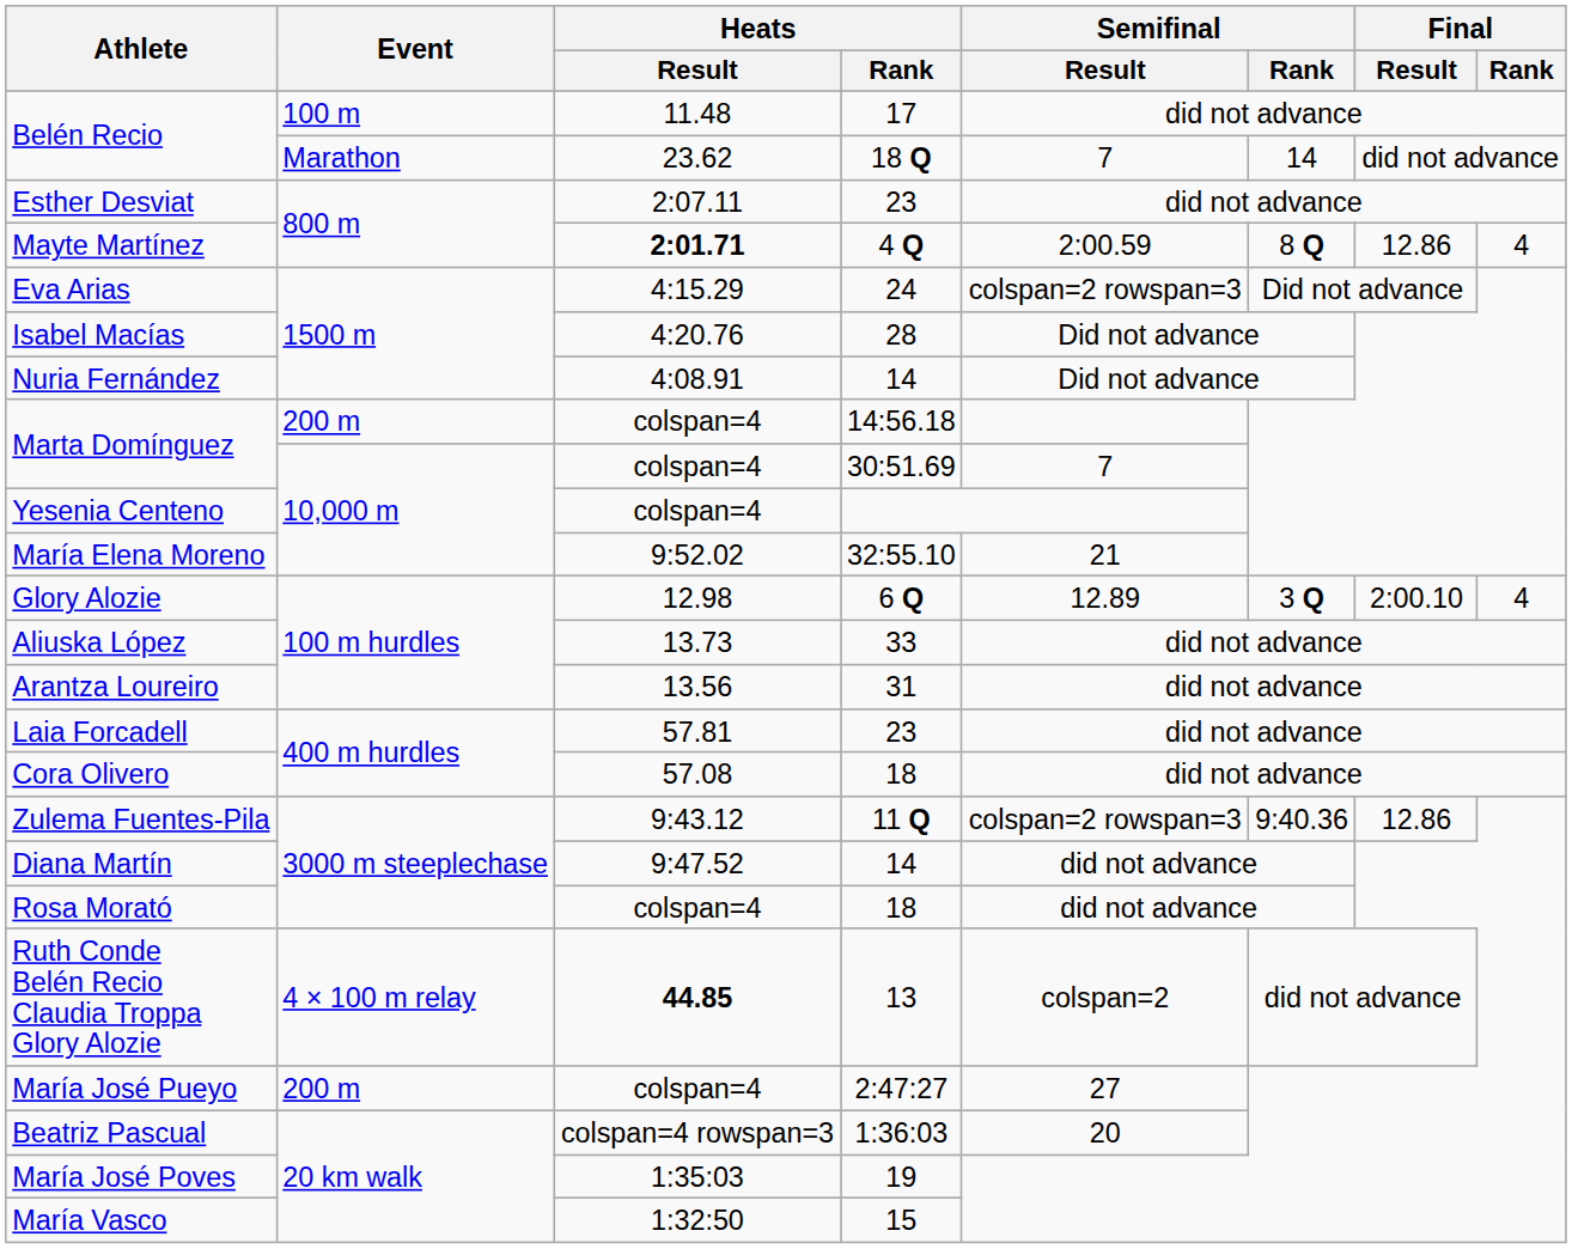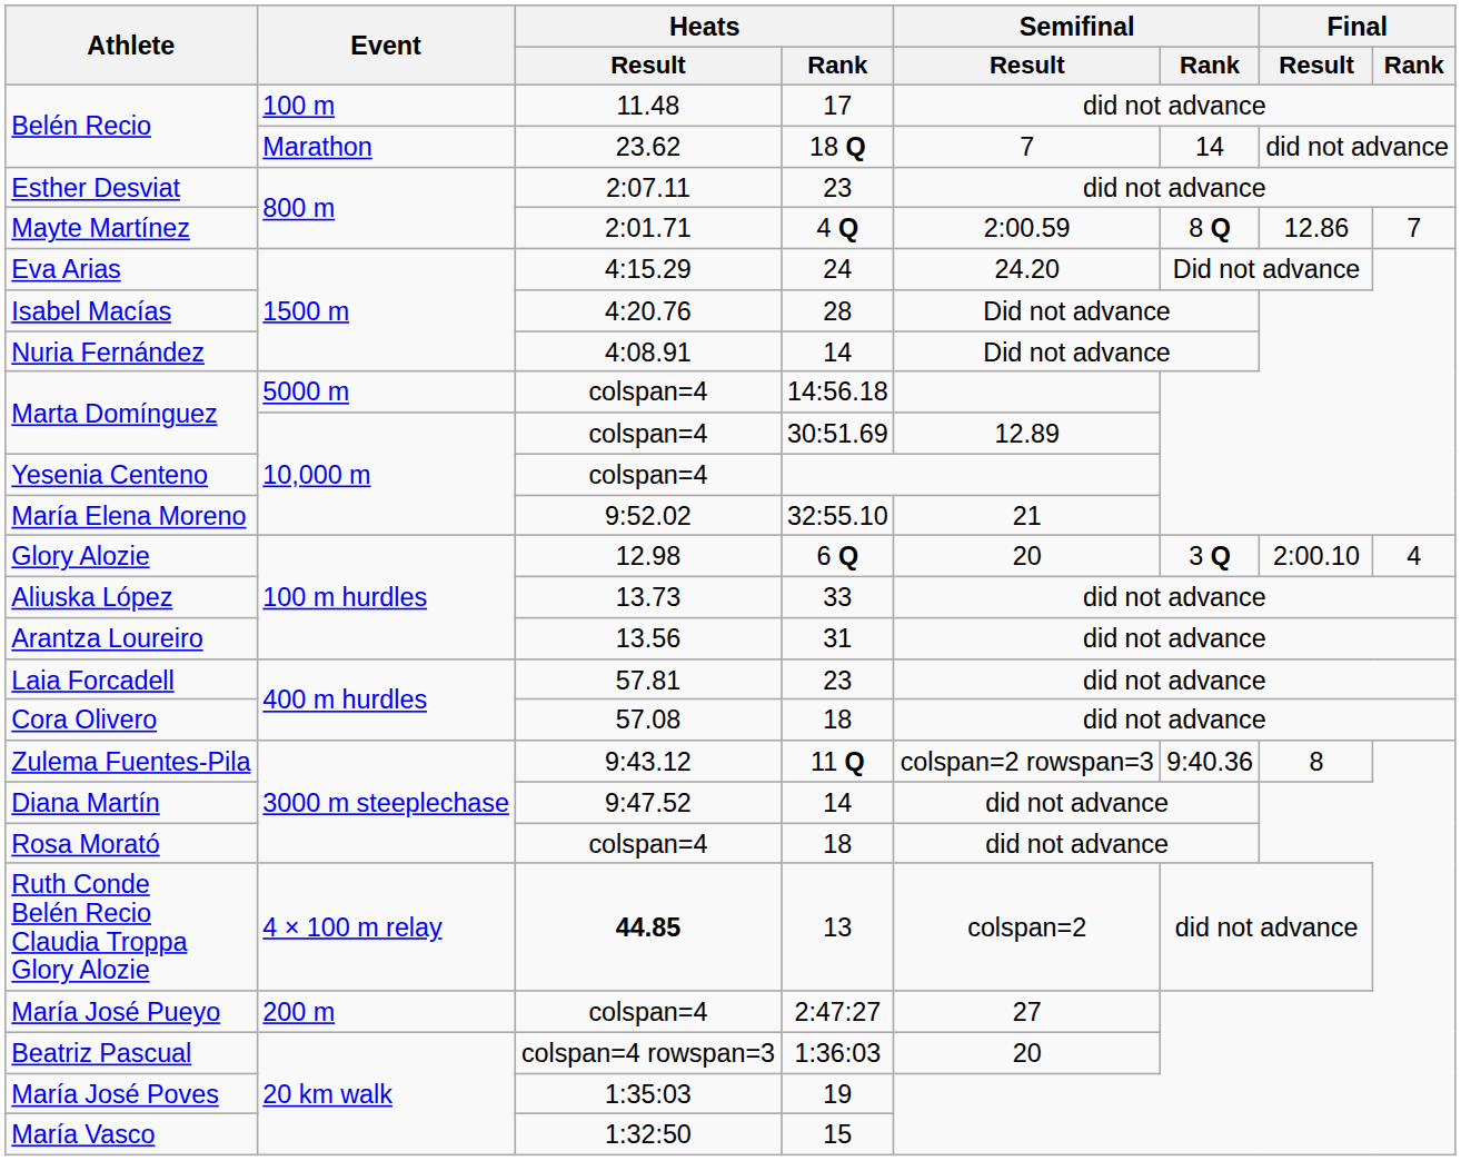Mayte Martínez | Heats / Result: bold -> normal
Mayte Martínez | Final / Rank: 4 -> 7
Eva Arias | Semifinal / Result: colspan=2 rowspan=3 -> 24.20
Marta Domínguez / 14:56.18 | Event: 200 m -> 5000 m
Marta Domínguez / 30:51.69 | Semifinal / Result: 7 -> 12.89
Glory Alozie | Semifinal / Result: 12.89 -> 20
Zulema Fuentes-Pila | Final / Result: 12.86 -> 8
